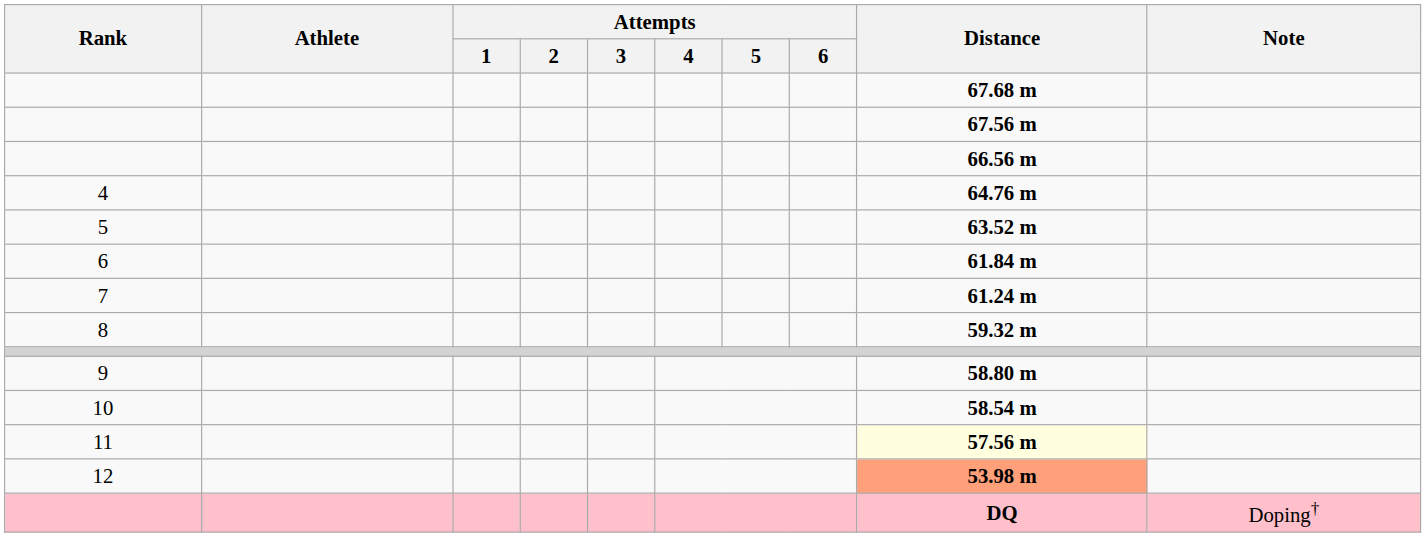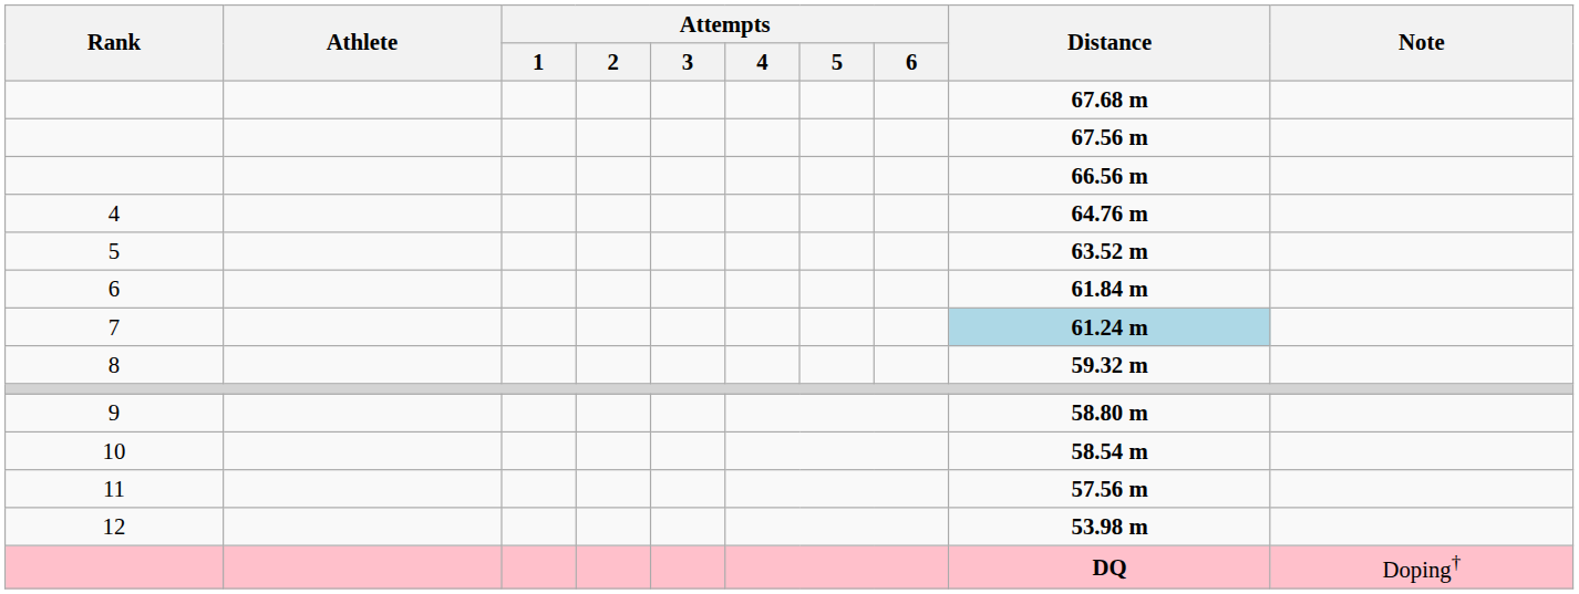7 | Distance: no background -> lightblue background
11 | Distance: lightyellow background -> no background
12 | Distance: lightsalmon background -> no background
